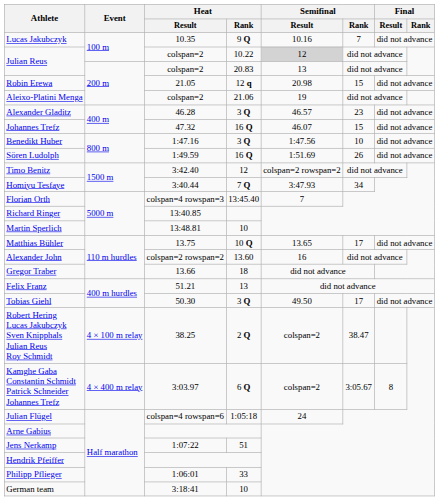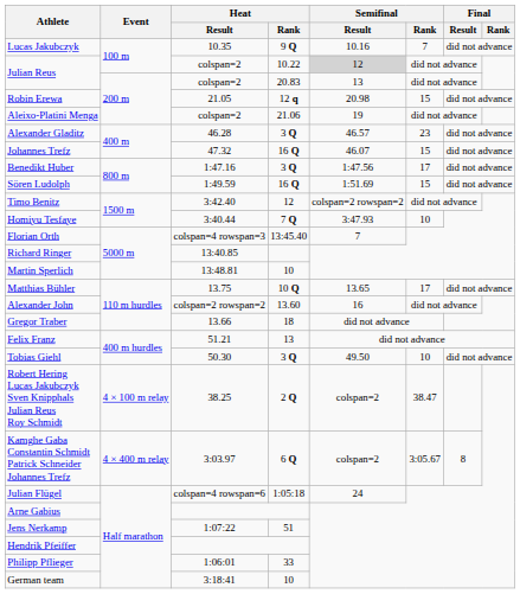Benedikt Huber | Semifinal / Rank: 10 -> 17
Sören Ludolph | Semifinal / Rank: 26 -> 15
Homiyu Tesfaye | Semifinal / Rank: 34 -> 10
Tobias Giehl | Semifinal / Rank: 17 -> 10
